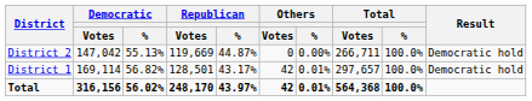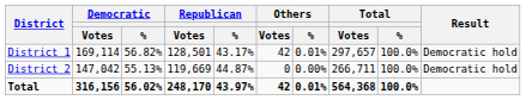rows swapped: District 1 <-> District 2
